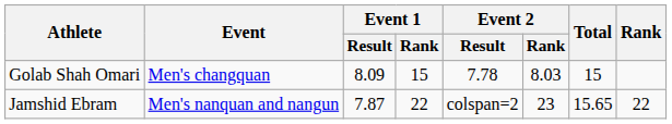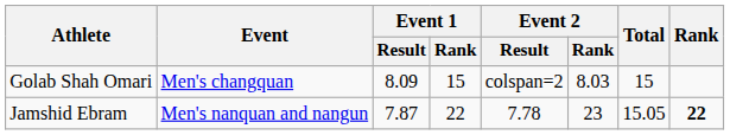Golab Shah Omari | Event 2 / Result: 7.78 -> colspan=2
Jamshid Ebram | Event 2 / Result: colspan=2 -> 7.78
Jamshid Ebram | Total: 15.65 -> 15.05
Jamshid Ebram | Rank: normal -> bold
